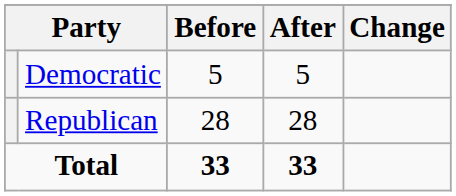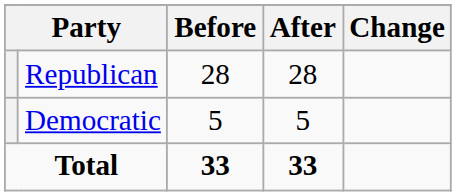rows swapped: Republican <-> Democratic
